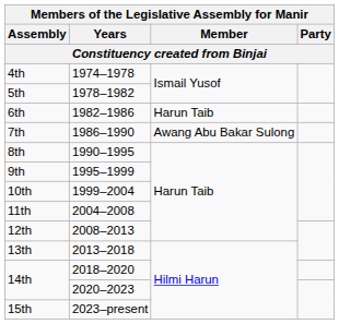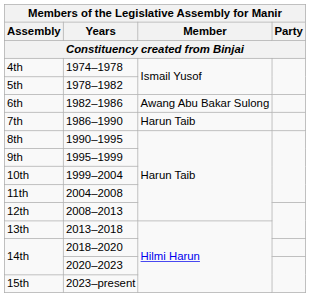6th | Member: Harun Taib -> Awang Abu Bakar Sulong
7th | Member: Awang Abu Bakar Sulong -> Harun Taib
